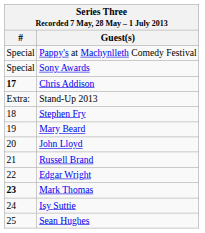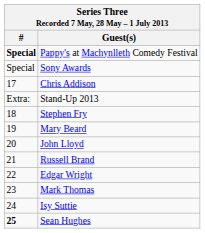Pappy's at Machynlleth Comedy Festival | #: normal -> bold
Chris Addison | #: bold -> normal
Mark Thomas | #: bold -> normal
Sean Hughes | #: normal -> bold
